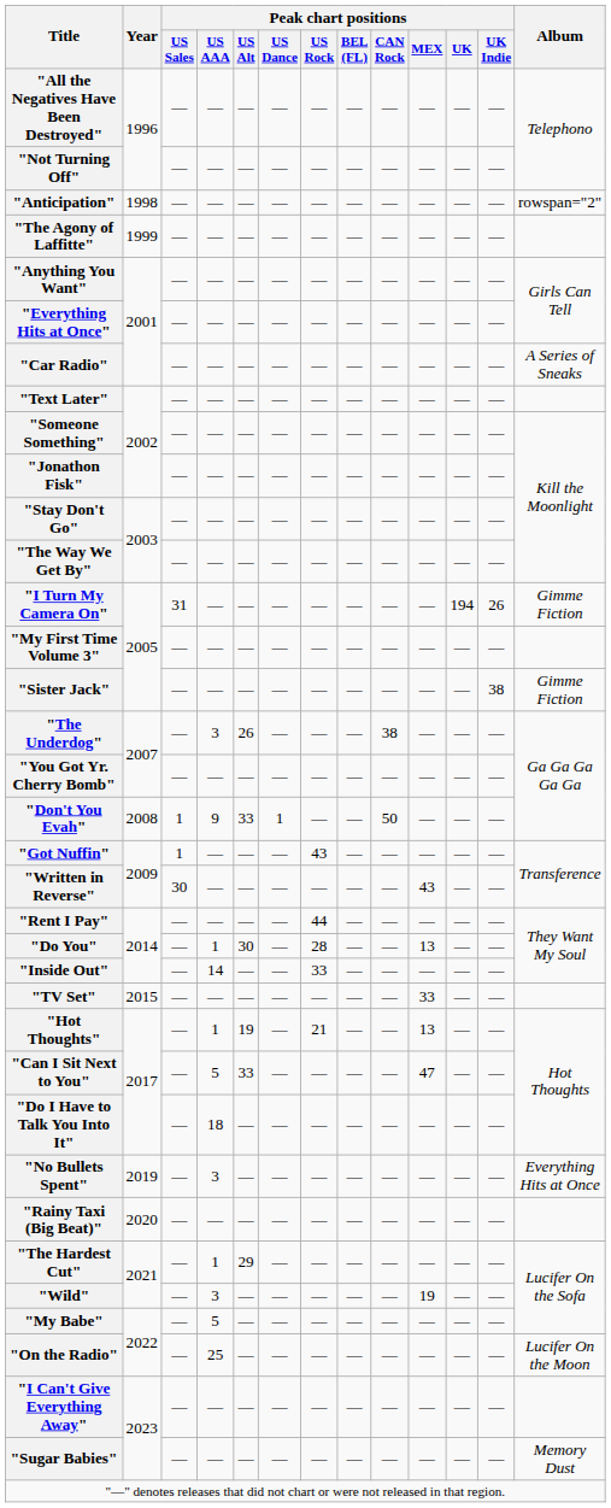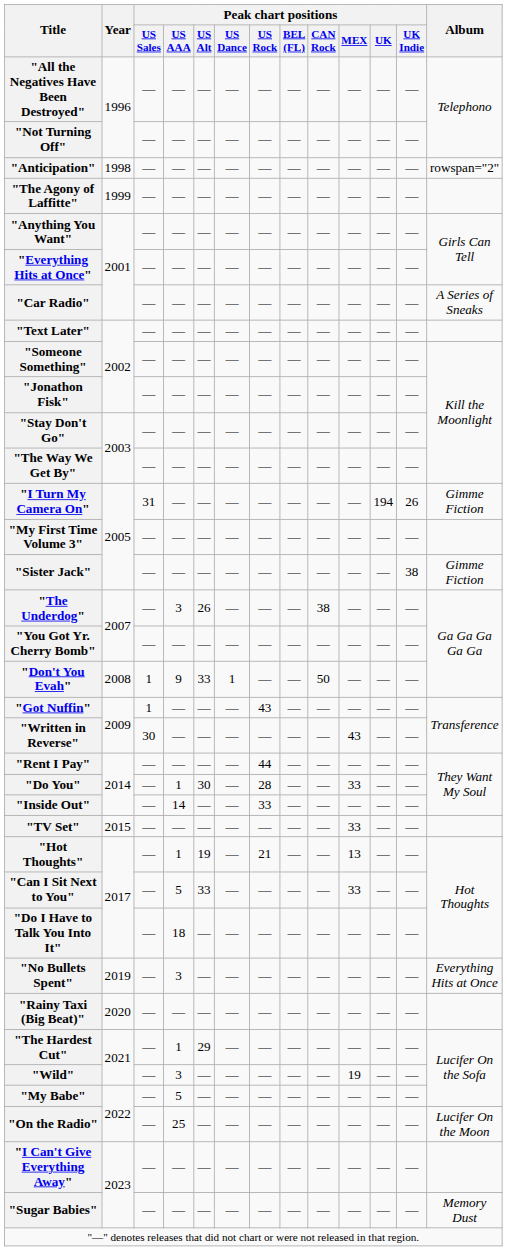"Do You" | Peak chart positions / MEX: 13 -> 33
"Can I Sit Next to You" | Peak chart positions / MEX: 47 -> 33
